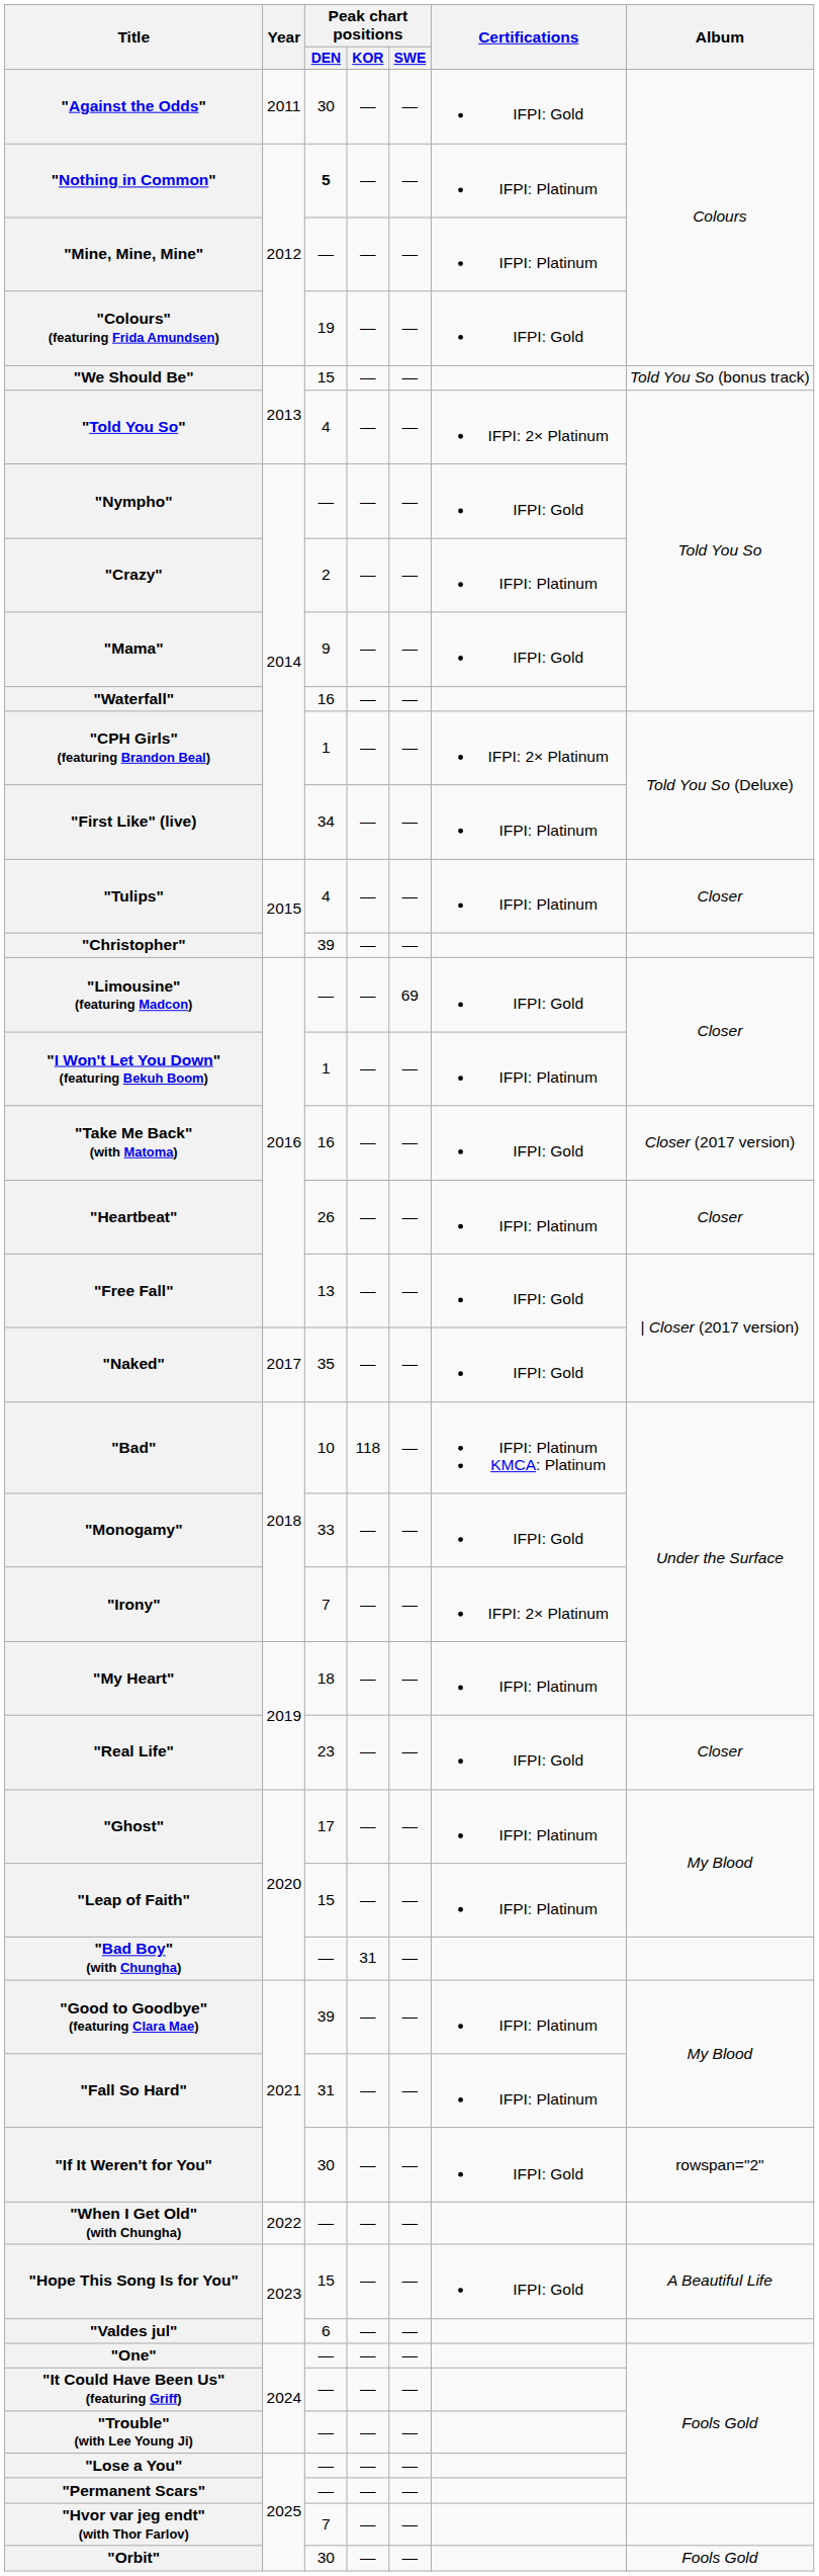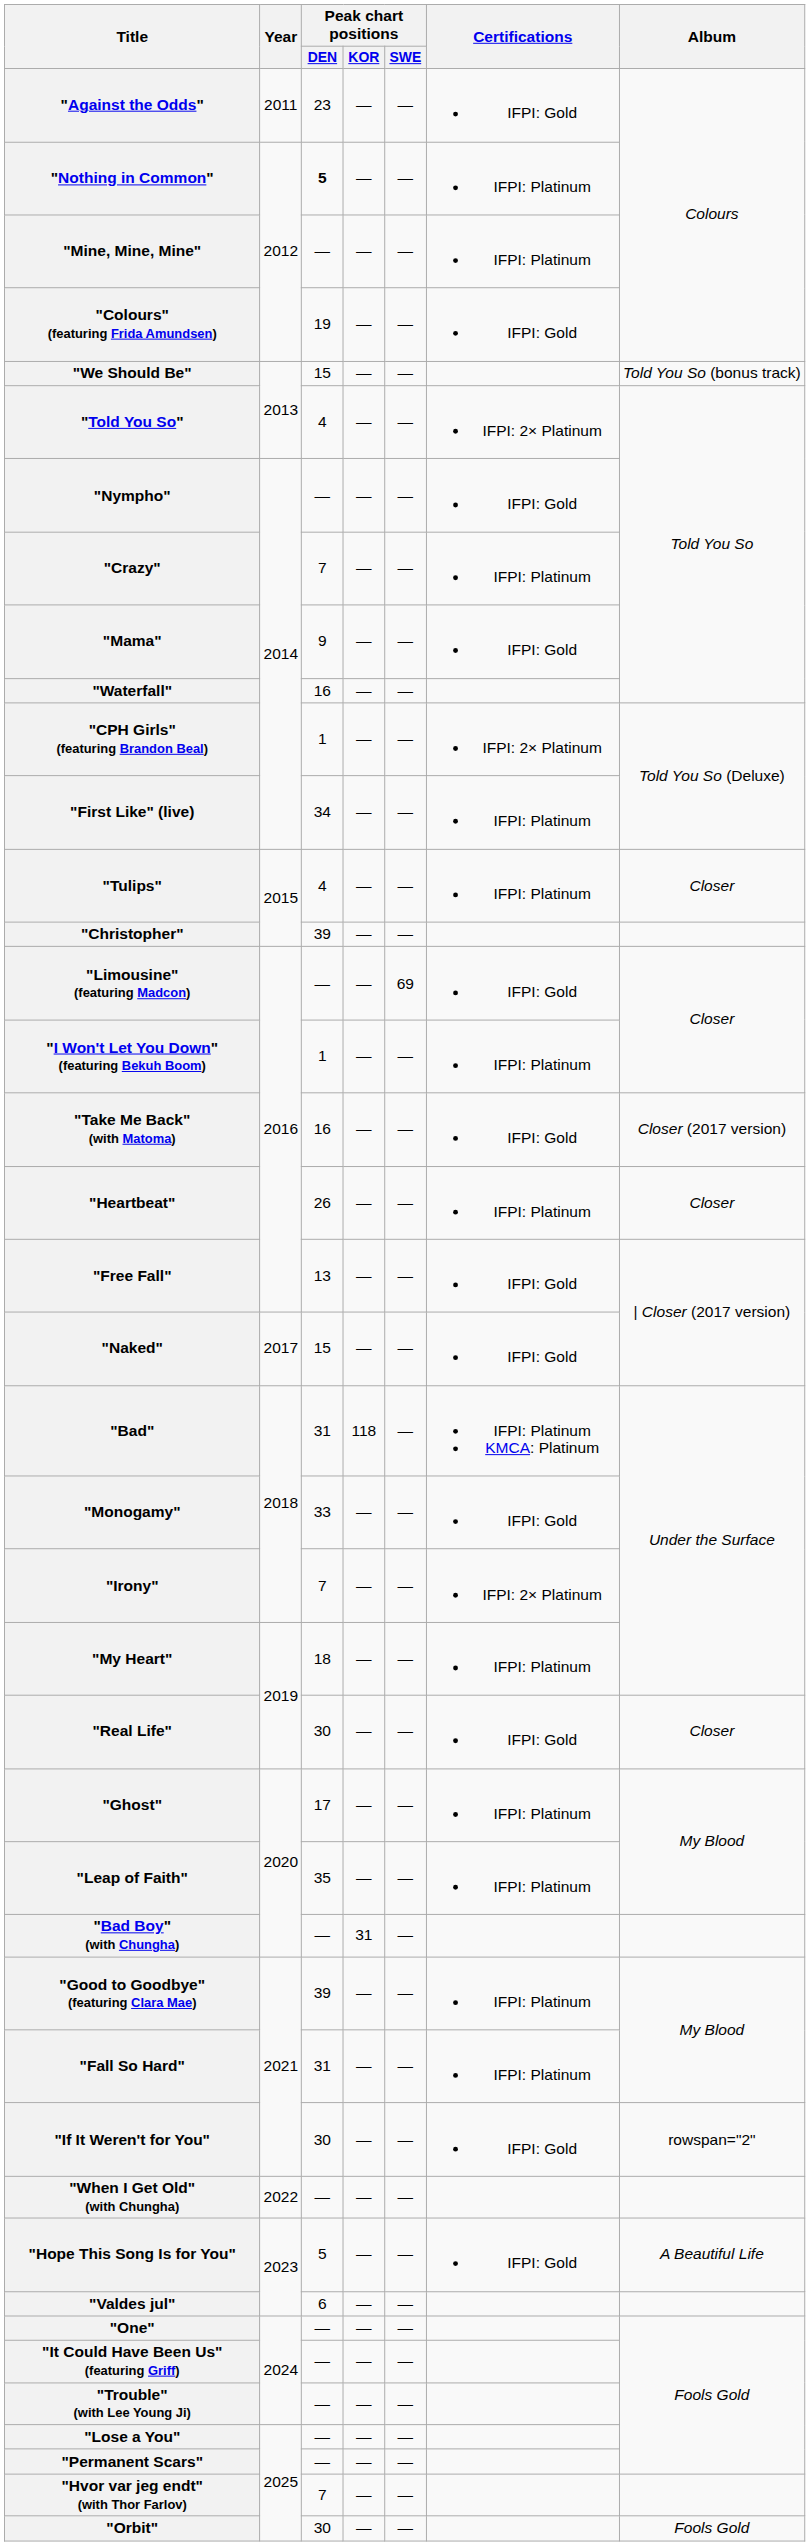"Against the Odds" | Peak chart positions / DEN: 30 -> 23
"Crazy" | Peak chart positions / DEN: 2 -> 7
"Naked" | Peak chart positions / DEN: 35 -> 15
"Bad" | Peak chart positions / DEN: 10 -> 31
"Real Life" | Peak chart positions / DEN: 23 -> 30
"Leap of Faith" | Peak chart positions / DEN: 15 -> 35
"Hope This Song Is for You" | Peak chart positions / DEN: 15 -> 5
